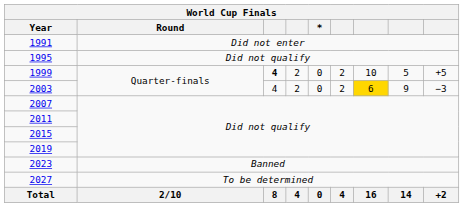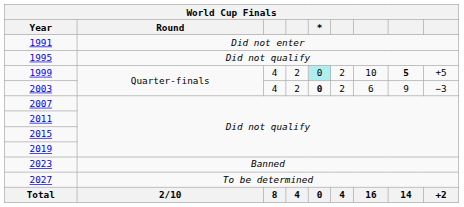1999 | column 3: bold -> normal
1999 | *: no background -> paleturquoise background
1999 | column 8: normal -> bold
2003 | *: normal -> bold
2003 | column 7: gold background -> no background
